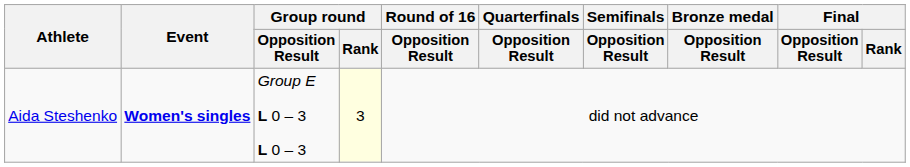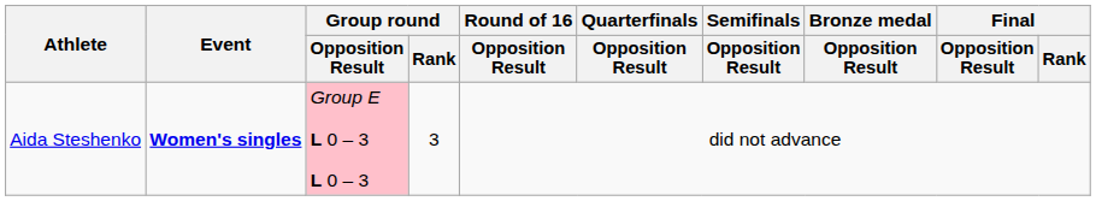Aida Steshenko | Group round / Opposition Result: no background -> pink background
Aida Steshenko | Group round / Rank: lightyellow background -> no background
